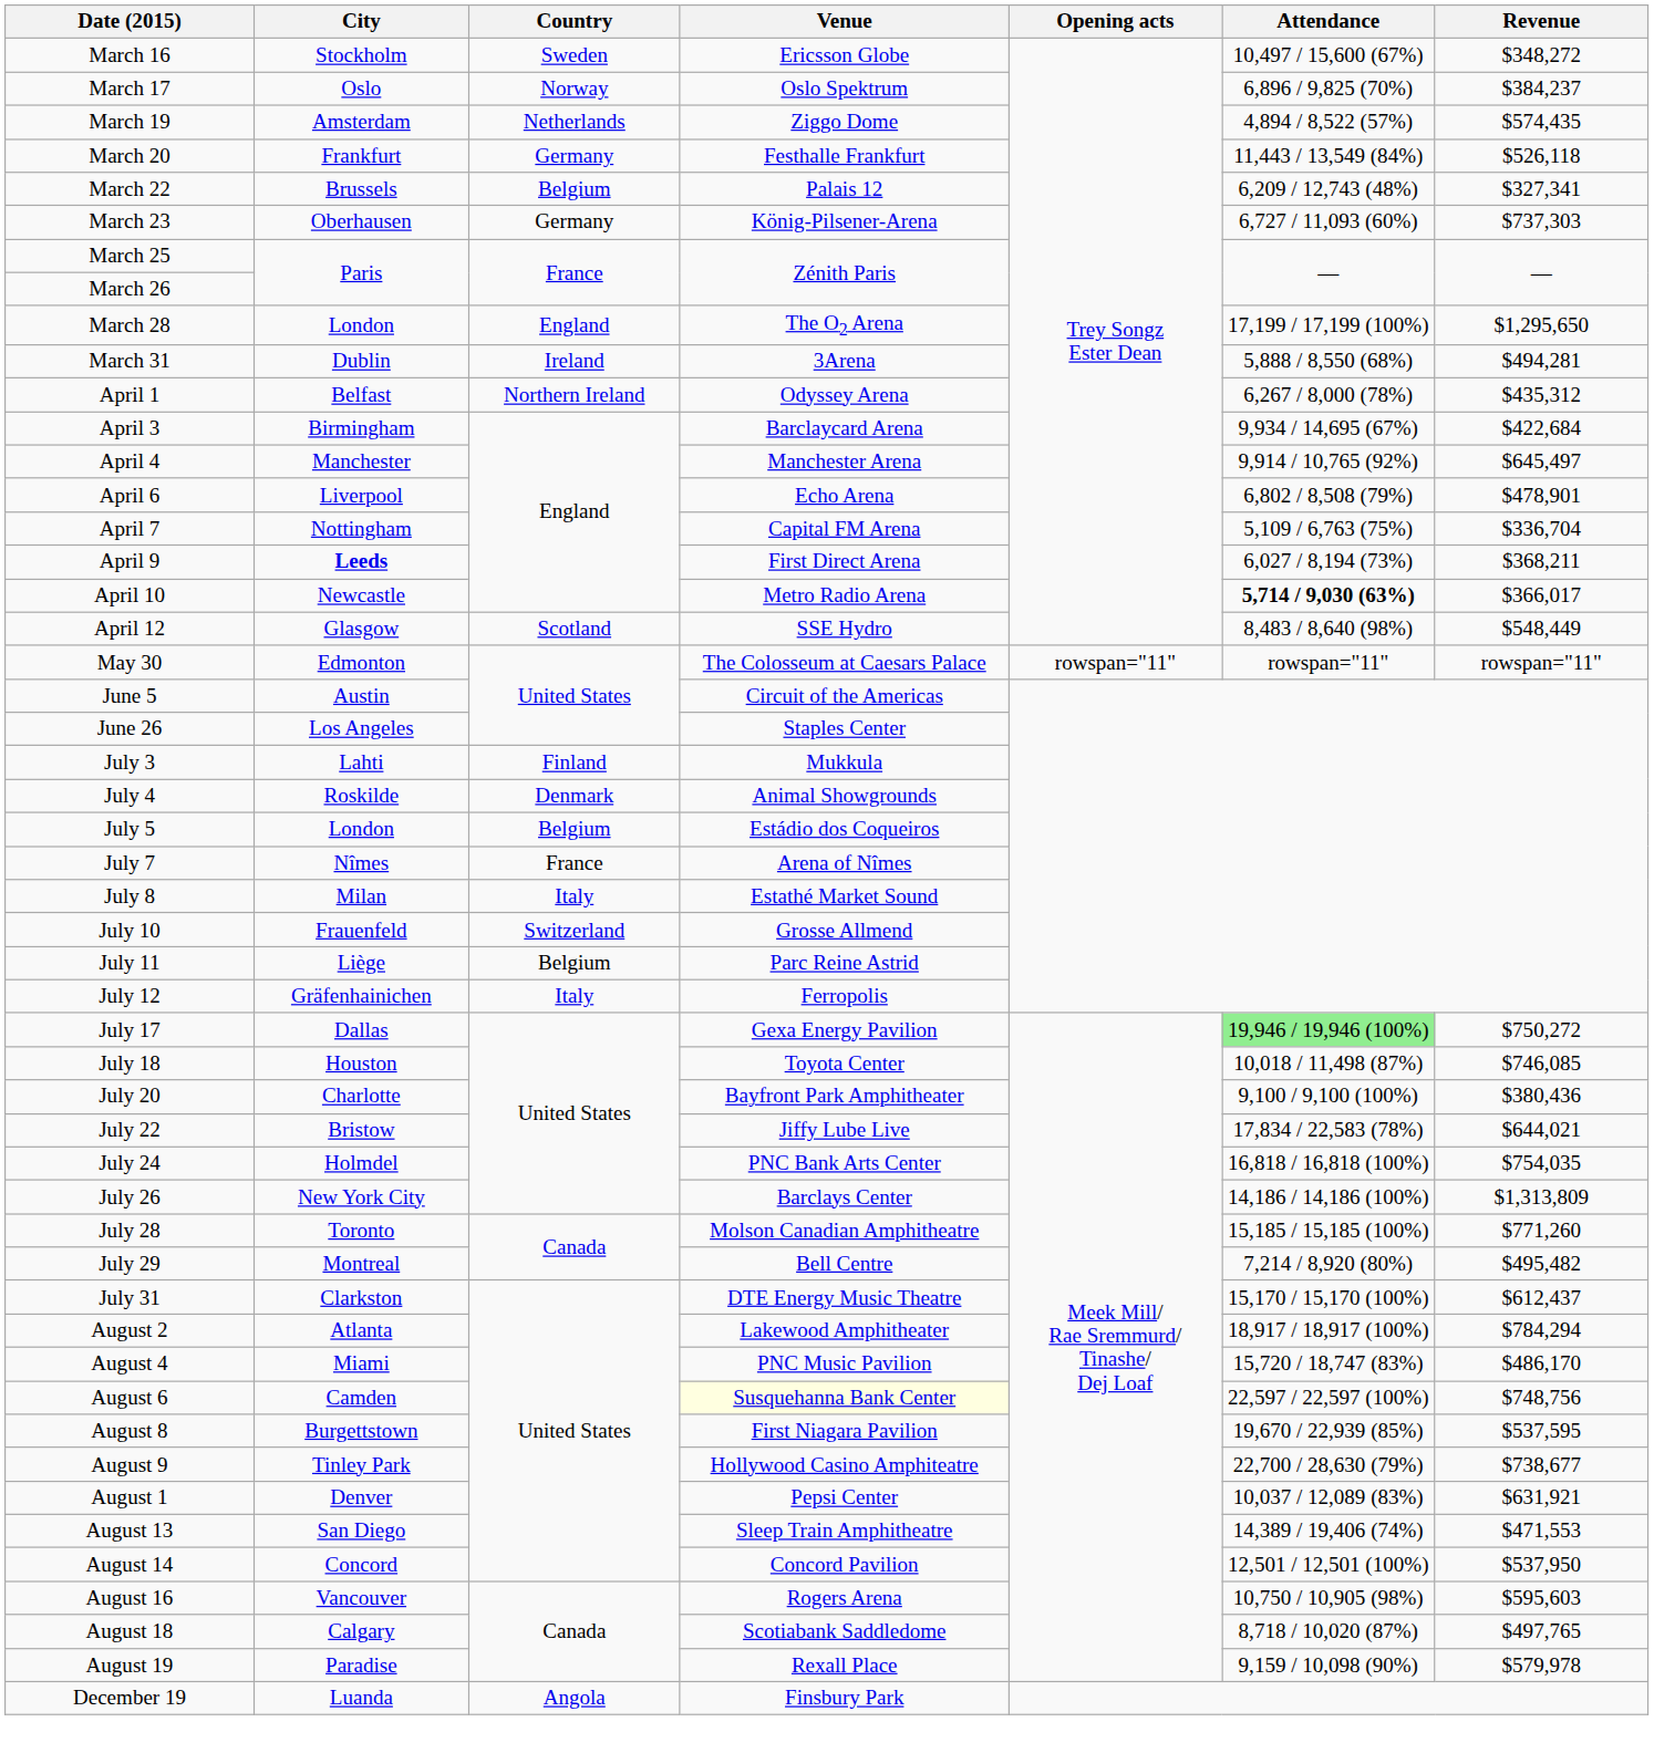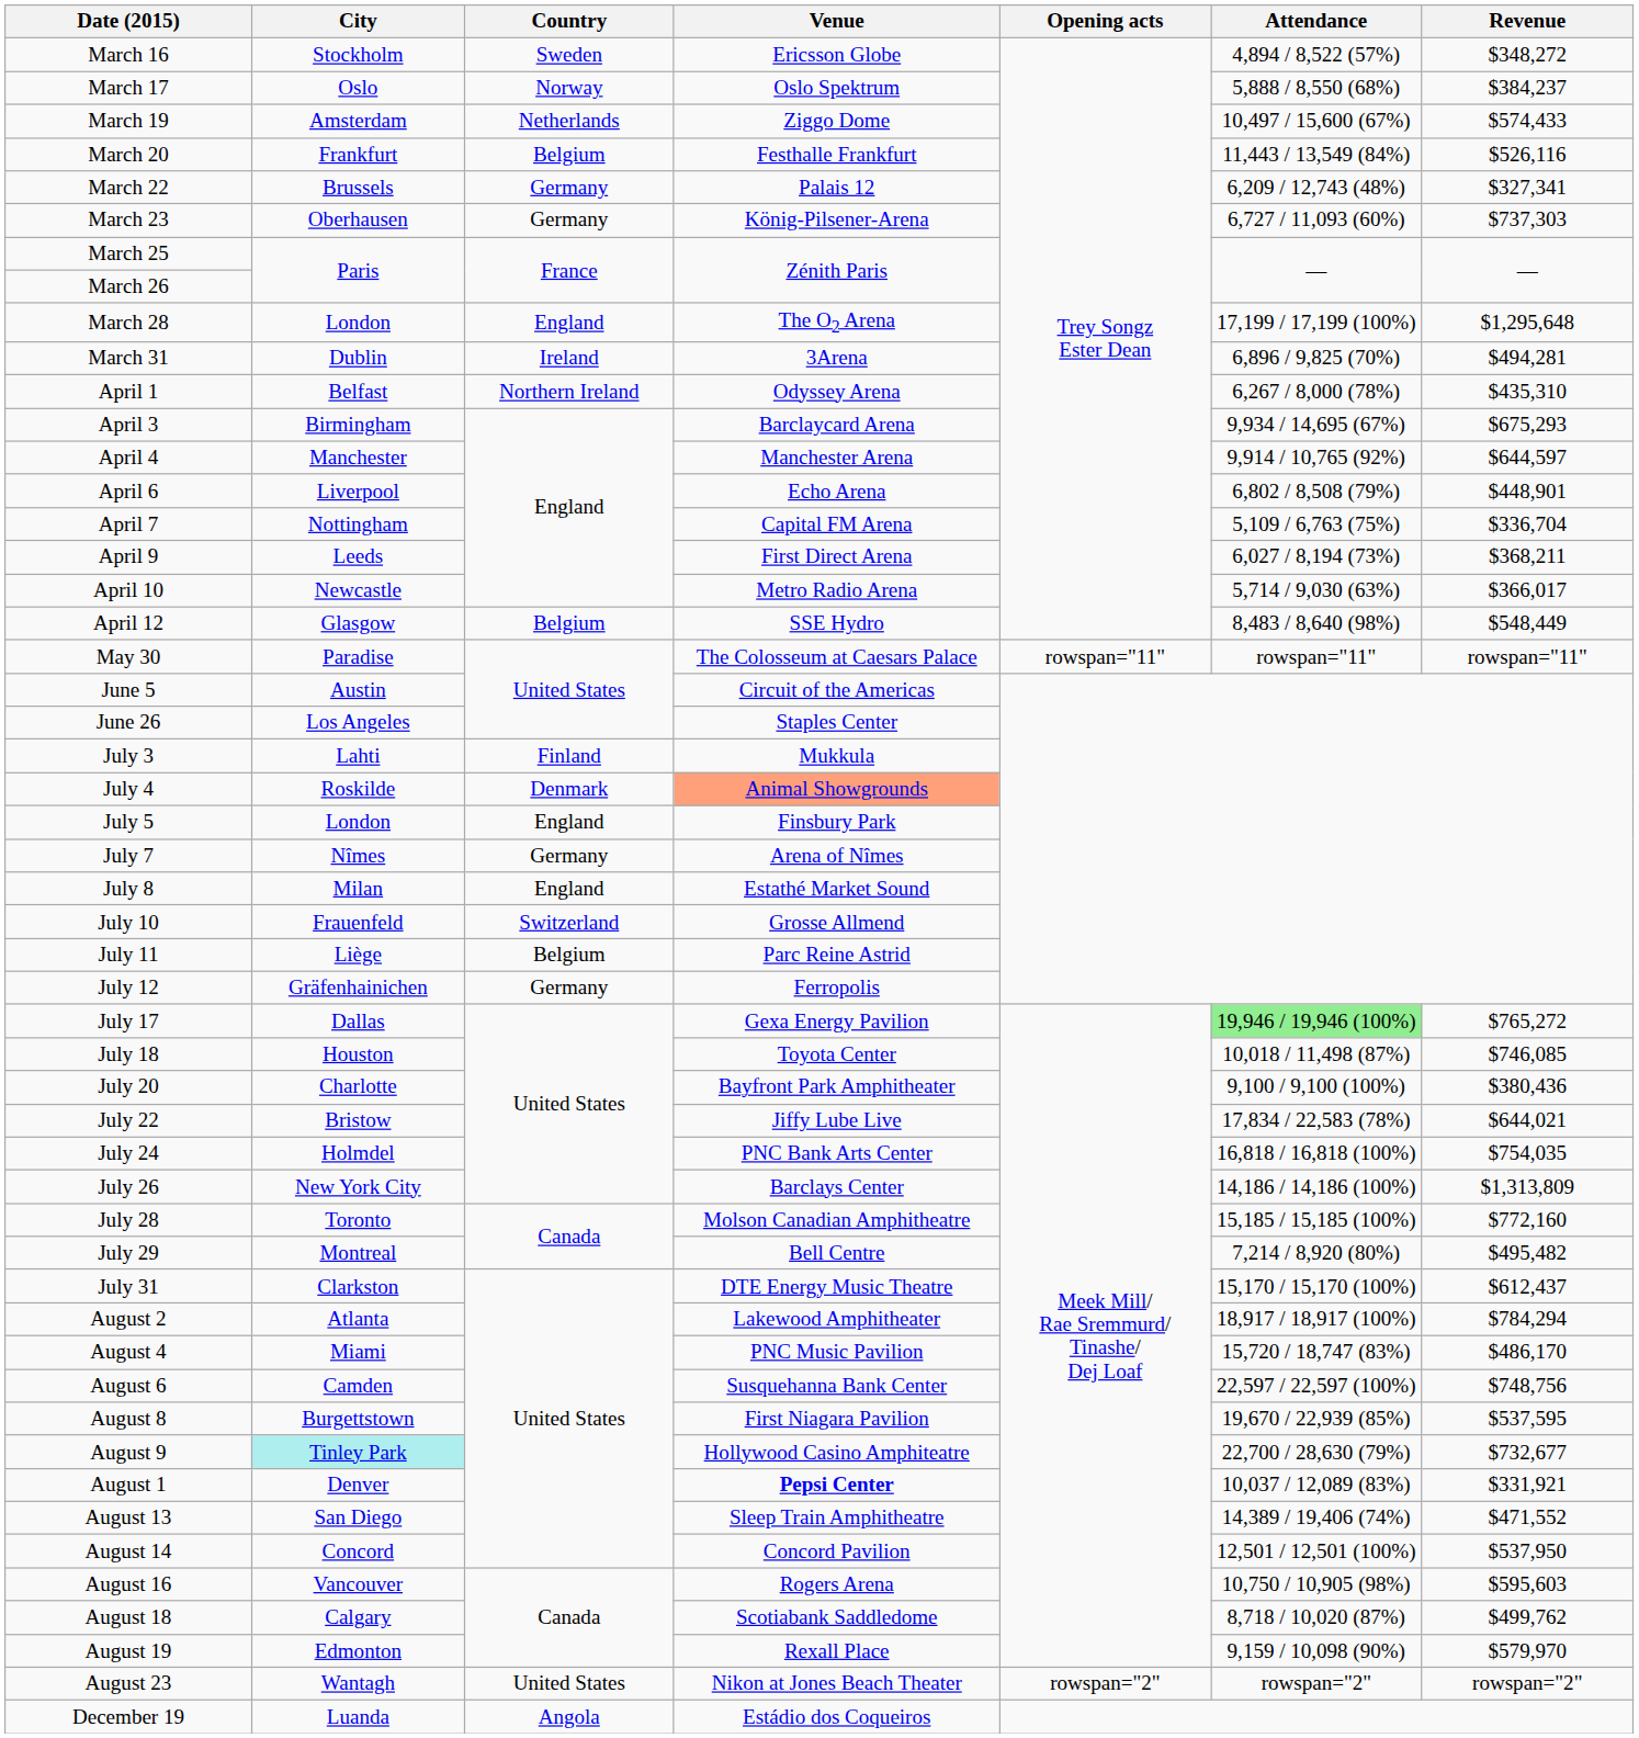March 16 | Attendance: 10,497 / 15,600 (67%) -> 4,894 / 8,522 (57%)
March 17 | Attendance: 6,896 / 9,825 (70%) -> 5,888 / 8,550 (68%)
March 19 | Attendance: 4,894 / 8,522 (57%) -> 10,497 / 15,600 (67%)
March 19 | Revenue: $574,435 -> $574,433
March 20 | Country: Germany -> Belgium
March 20 | Revenue: $526,118 -> $526,116
March 22 | Country: Belgium -> Germany
March 28 | Revenue: $1,295,650 -> $1,295,648
March 31 | Attendance: 5,888 / 8,550 (68%) -> 6,896 / 9,825 (70%)
April 1 | Revenue: $435,312 -> $435,310
April 3 | Revenue: $422,684 -> $675,293
April 4 | Revenue: $645,497 -> $644,597
April 6 | Revenue: $478,901 -> $448,901
April 9 | City: bold -> normal
April 10 | Attendance: bold -> normal
April 12 | Country: Scotland -> Belgium
May 30 | City: Edmonton -> Paradise
July 4 | Venue: no background -> lightsalmon background
July 5 | Country: Belgium -> England
July 5 | Venue: Estádio dos Coqueiros -> Finsbury Park
July 7 | Country: France -> Germany
July 8 | Country: Italy -> England
July 12 | Country: Italy -> Germany
July 17 | Revenue: $750,272 -> $765,272
July 28 | Revenue: $771,260 -> $772,160
August 6 | Venue: lightyellow background -> no background
August 9 | City: no background -> paleturquoise background
August 9 | Revenue: $738,677 -> $732,677
August 1 | Venue: normal -> bold
August 1 | Revenue: $631,921 -> $331,921
August 13 | Revenue: $471,553 -> $471,552
August 18 | Revenue: $497,765 -> $499,762
August 19 | City: Paradise -> Edmonton
August 19 | Revenue: $579,978 -> $579,970
+ row: August 23 | Wantagh | United States | Nikon at Jones Beach Theater | rowspan="2" | rowspan="2" | rowspan="2"
December 19 | Venue: Finsbury Park -> Estádio dos Coqueiros
